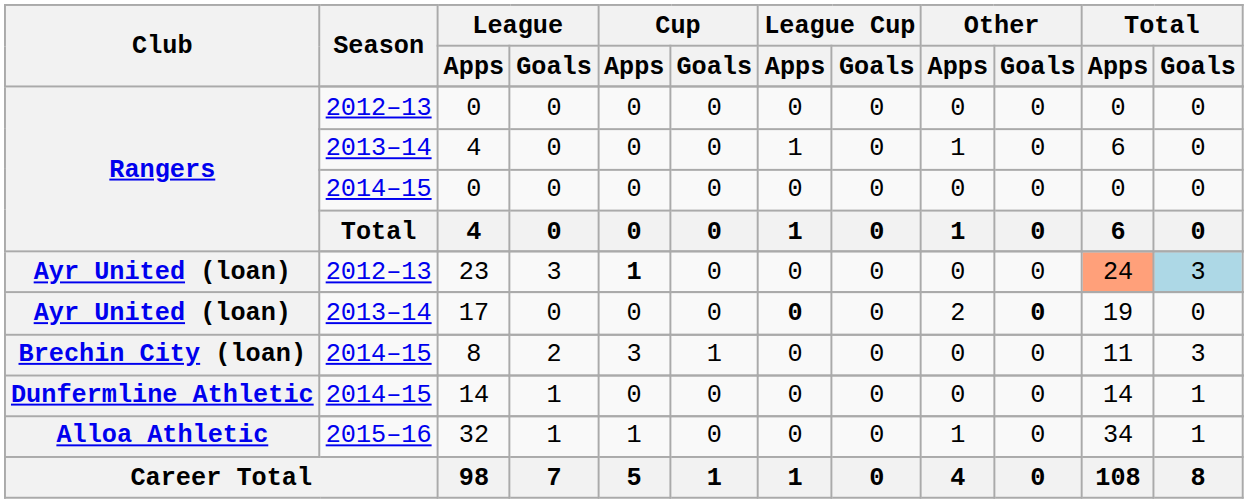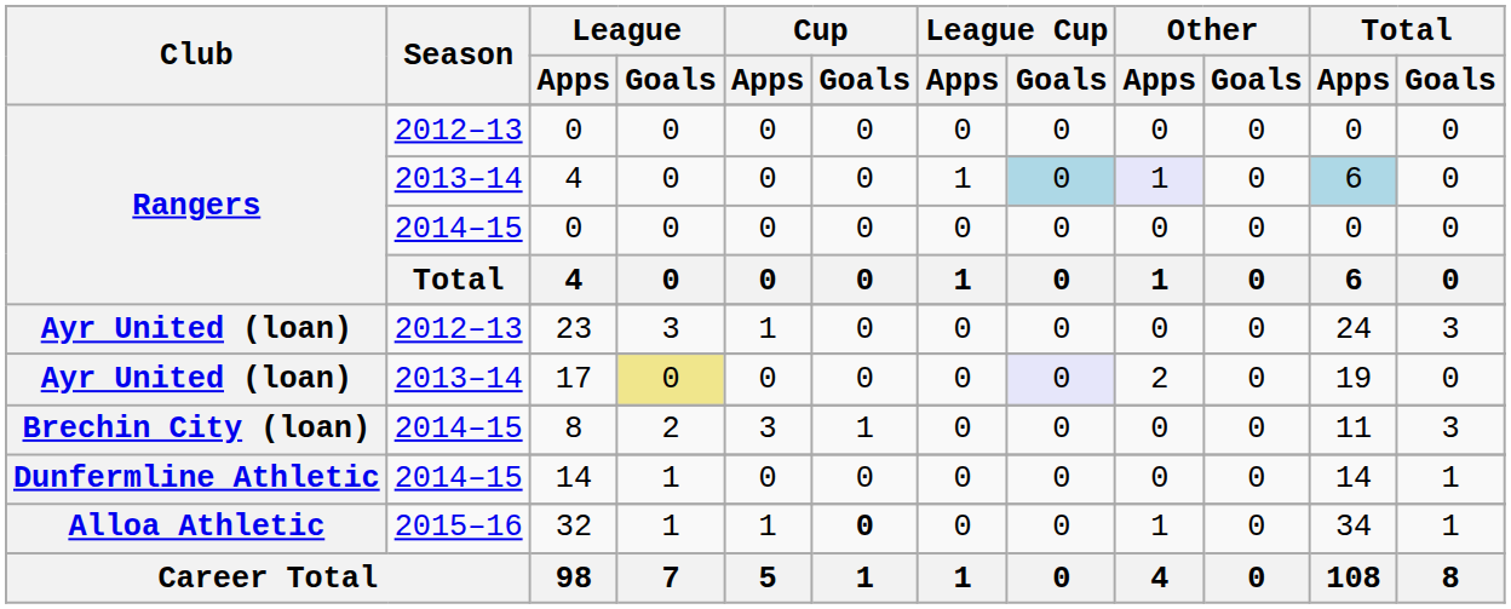2013–14 / 4 | League Cup / Goals: no background -> lightblue background
2013–14 / 4 | Other / Apps: no background -> lavender background
2013–14 / 4 | Total / Apps: no background -> lightblue background
23 | Cup / Apps: bold -> normal
23 | Total / Apps: lightsalmon background -> no background
23 | Total / Goals: lightblue background -> no background
17 | League / Goals: no background -> khaki background
17 | League Cup / Apps: bold -> normal
17 | League Cup / Goals: no background -> lavender background
17 | Other / Goals: bold -> normal
32 | Cup / Goals: normal -> bold
